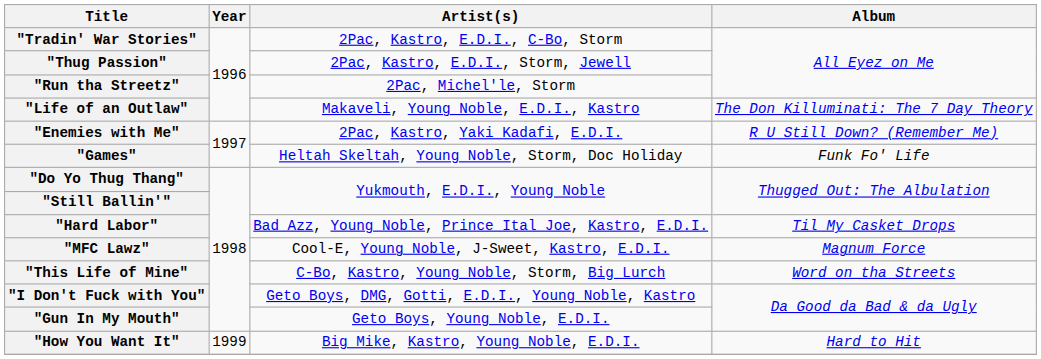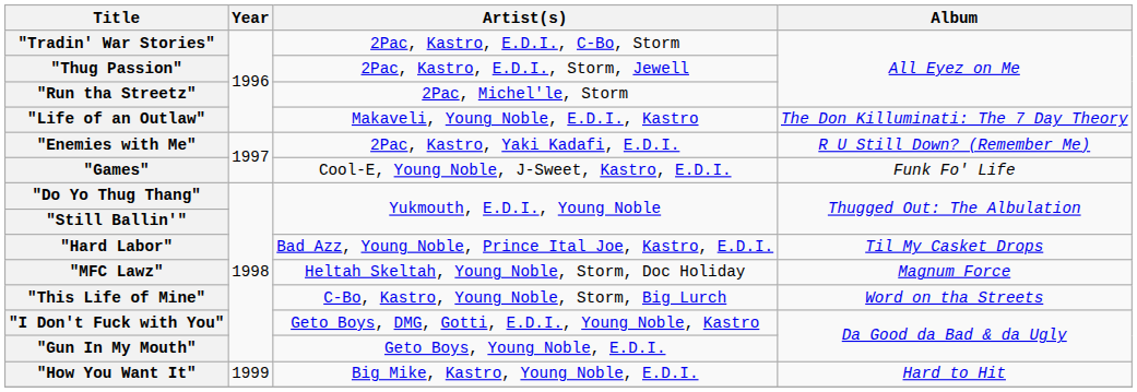"Games" | Artist(s): Heltah Skeltah, Young Noble, Storm, Doc Holiday -> Cool-E, Young Noble, J-Sweet, Kastro, E.D.I.
"MFC Lawz" | Artist(s): Cool-E, Young Noble, J-Sweet, Kastro, E.D.I. -> Heltah Skeltah, Young Noble, Storm, Doc Holiday
